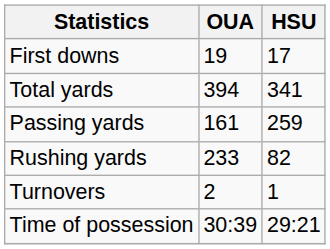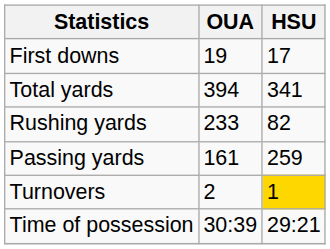rows swapped: Rushing yards <-> Passing yards
Turnovers | HSU: no background -> gold background
